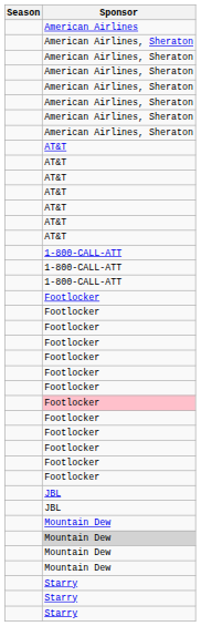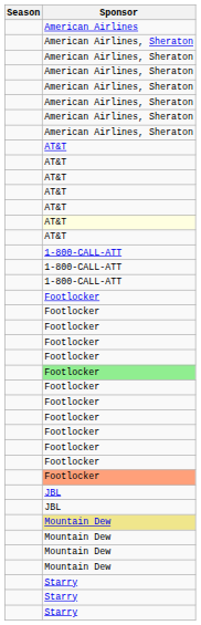row 15 | Sponsor: no background -> lightyellow background
row 25 | Sponsor: no background -> lightgreen background
row 27 | Sponsor: pink background -> no background
row 32 | Sponsor: no background -> lightsalmon background
row 35 | Sponsor: no background -> khaki background
row 36 | Sponsor: lightgrey background -> no background
